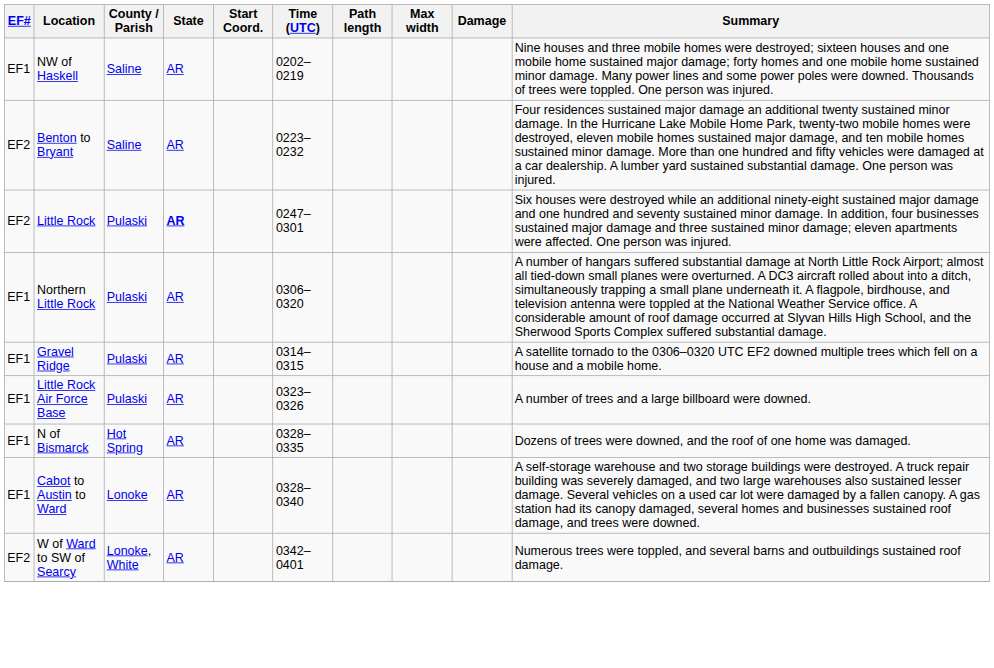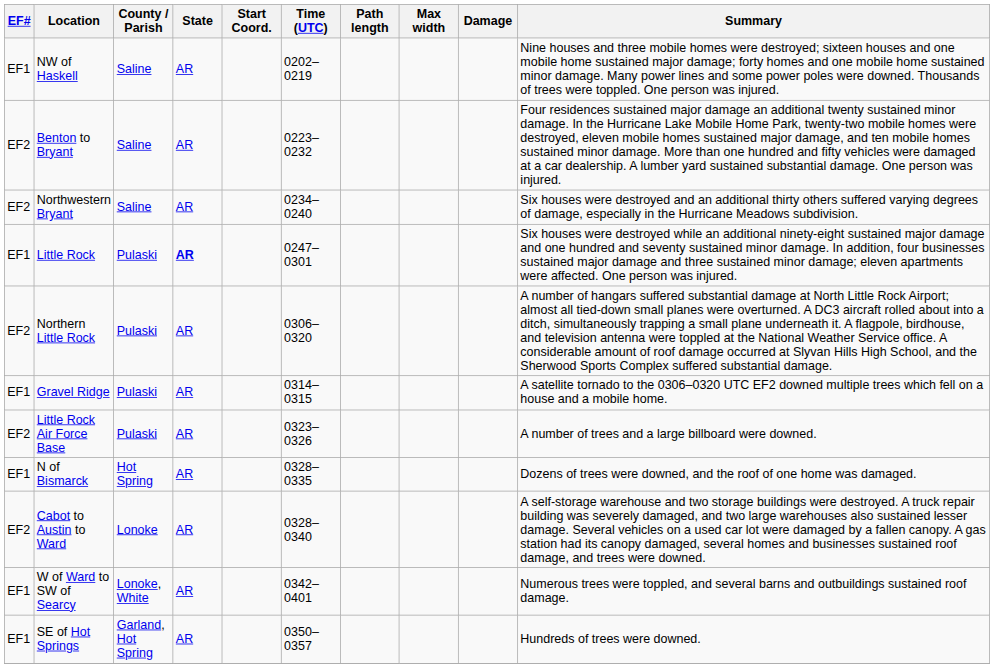+ row: EF2 | Northwestern Bryant | Saline | AR | 0234–0240 | Six houses were destroyed and an additional thirty others suffered varying degrees of damage, especially in the Hurricane Meadows subdivision.
Little Rock | EF#: EF2 -> EF1
Northern Little Rock | EF#: EF1 -> EF2
Little Rock Air Force Base | EF#: EF1 -> EF2
Cabot to Austin to Ward | EF#: EF1 -> EF2
W of Ward to SW of Searcy | EF#: EF2 -> EF1
+ row: EF1 | SE of Hot Springs | Garland, Hot Spring | AR | 0350–0357 | Hundreds of trees were downed.
